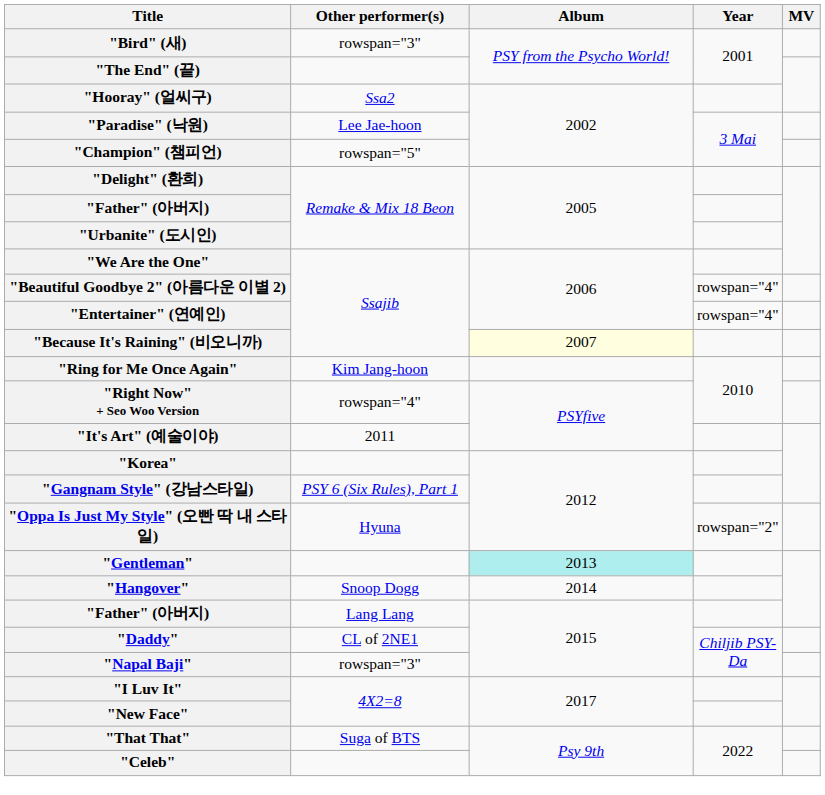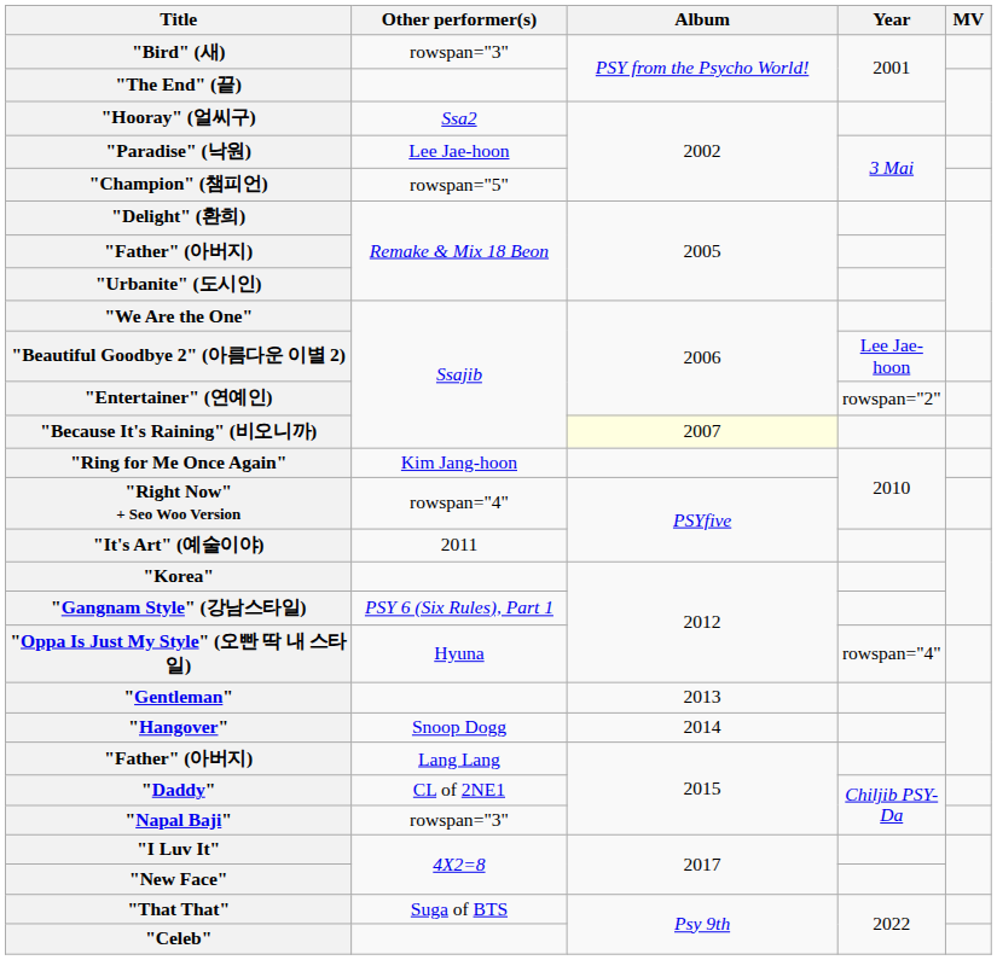"Beautiful Goodbye 2" (아름다운 이별 2) | Year: rowspan="4" -> Lee Jae-hoon
"Entertainer" (연예인) | Year: rowspan="4" -> rowspan="2"
"Oppa Is Just My Style" (오빤 딱 내 스타일) | Year: rowspan="2" -> rowspan="4"
"Gentleman" | Album: paleturquoise background -> no background
